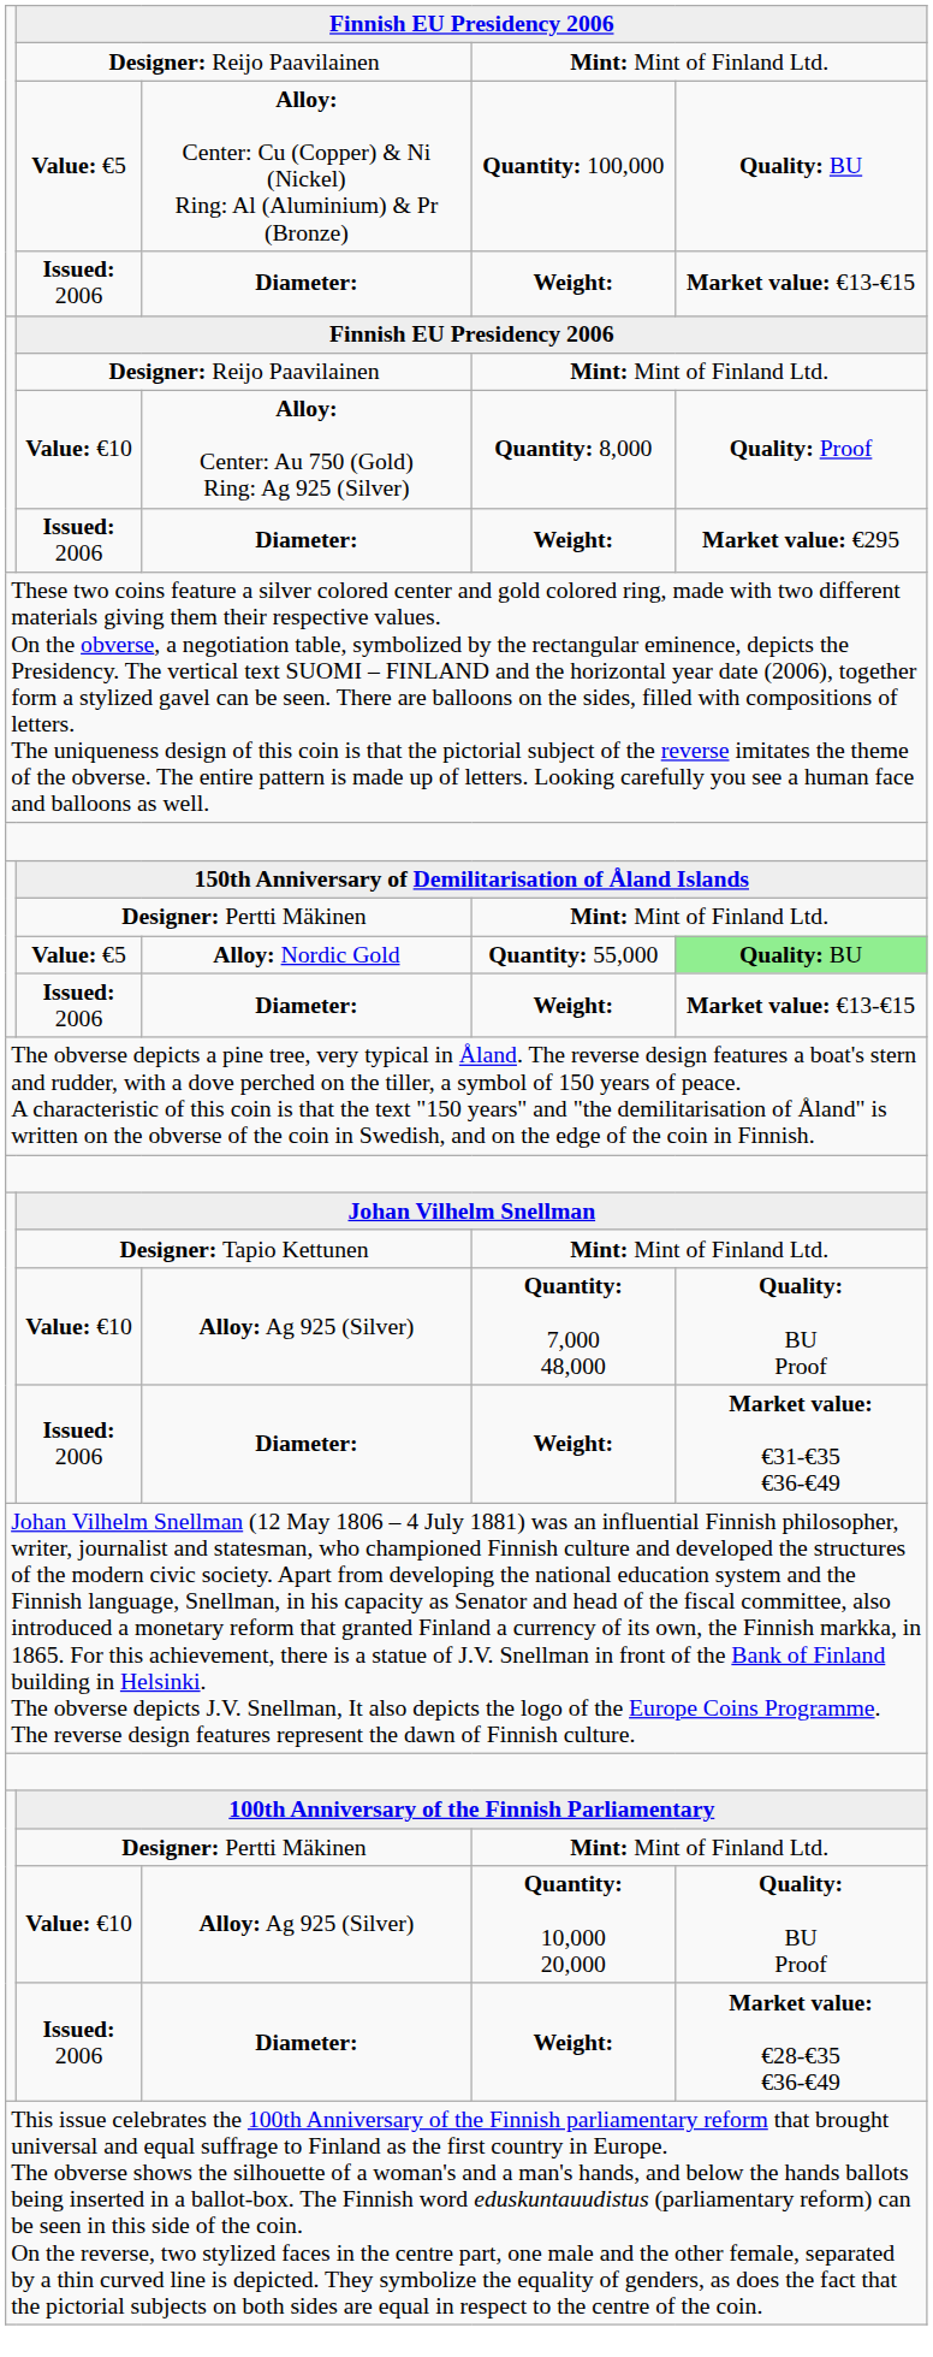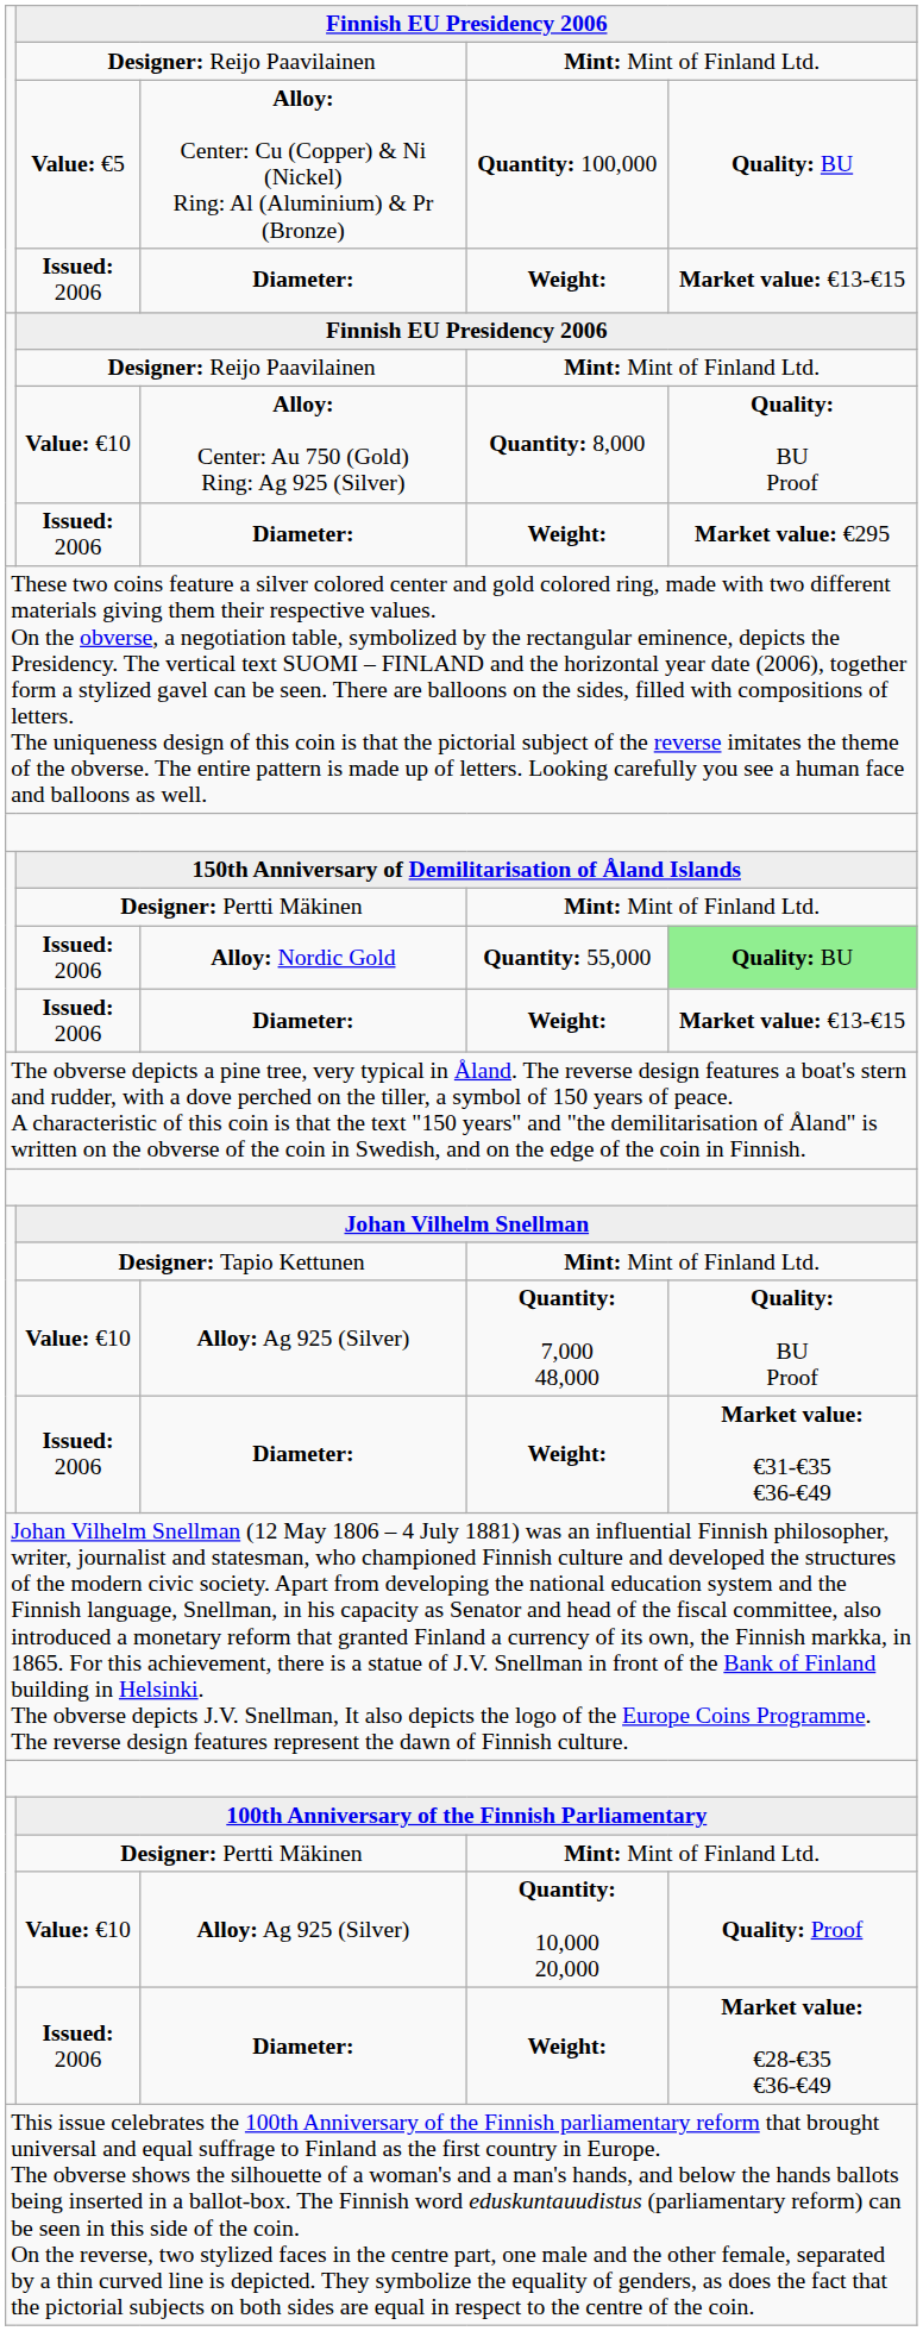Alloy: Center: Au 750 (Gold) Ring: Ag 925 (Silver) | column 5: Quality: Proof -> Quality: BU Proof
Alloy: Nordic Gold | column 2: Value: €5 -> Issued: 2006
Alloy: Ag 925 (Silver) / Quantity: 10,000 20,000 | column 5: Quality: BU Proof -> Quality: Proof
